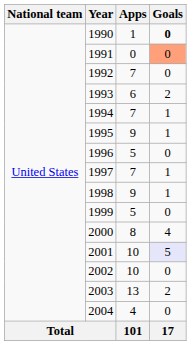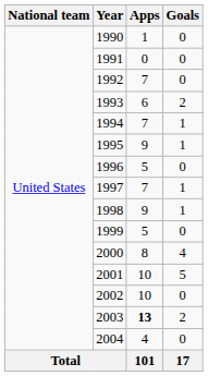1990 | Goals: bold -> normal
1991 | Goals: lightsalmon background -> no background
2001 | Goals: lavender background -> no background
2003 | Apps: normal -> bold
